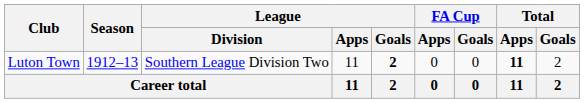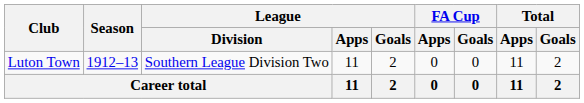Luton Town | League / Goals: bold -> normal
Luton Town | Total / Apps: bold -> normal
